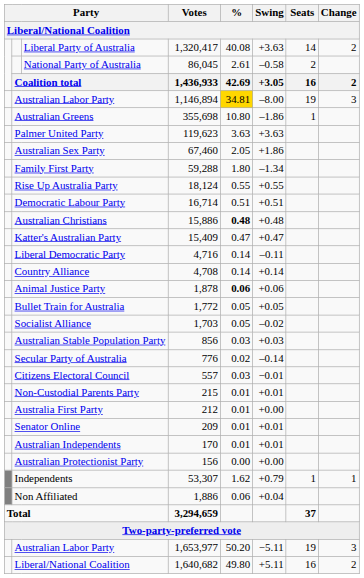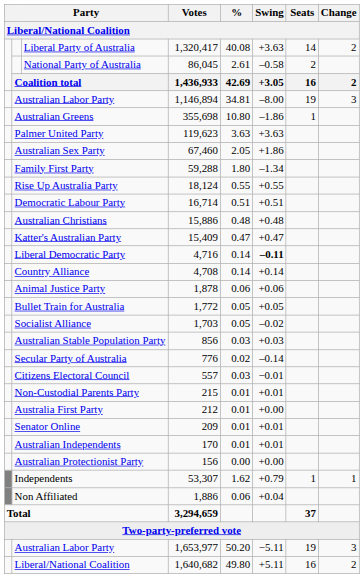Australian Labor Party / 1,146,894 | %: gold background -> no background
Australian Christians | %: bold -> normal
Liberal Democratic Party | Swing: normal -> bold
Animal Justice Party | %: bold -> normal
